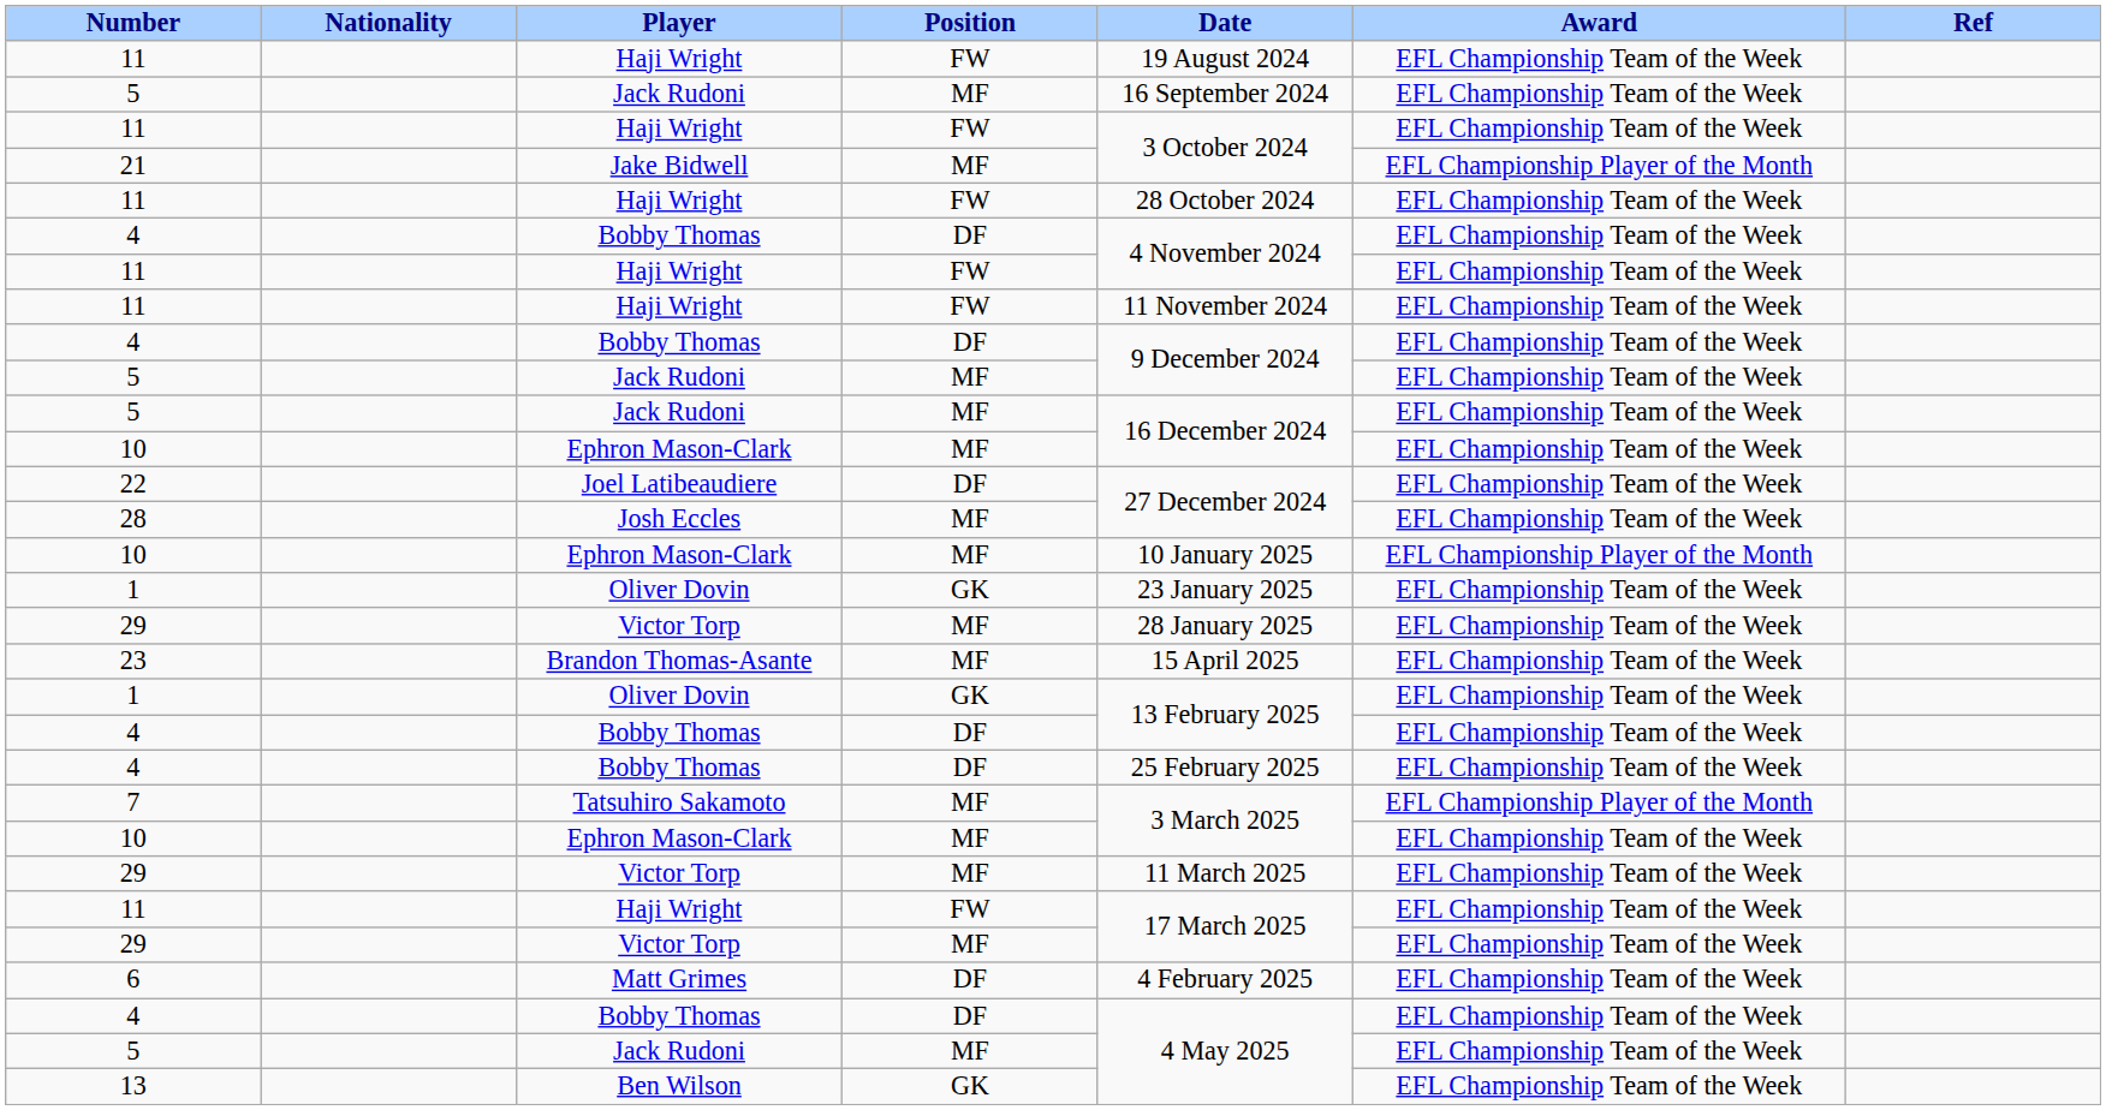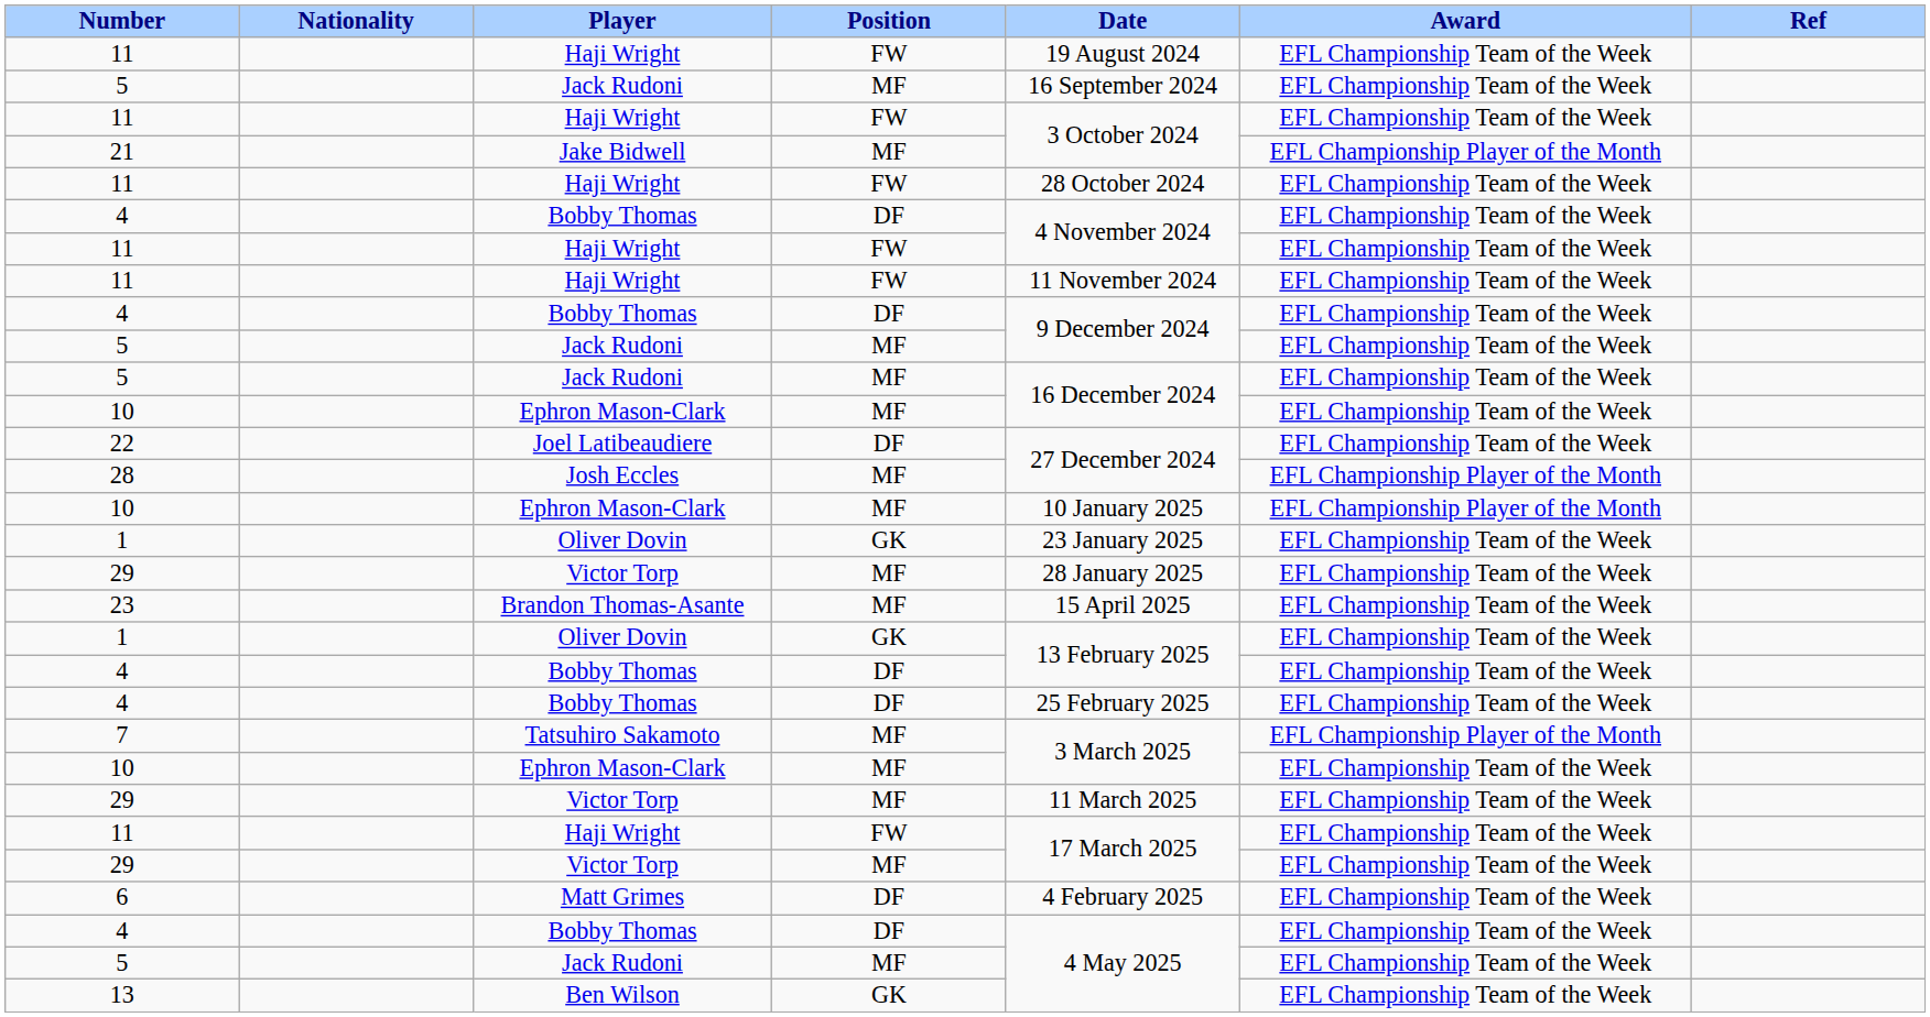28 | Award: EFL Championship Team of the Week -> EFL Championship Player of the Month
